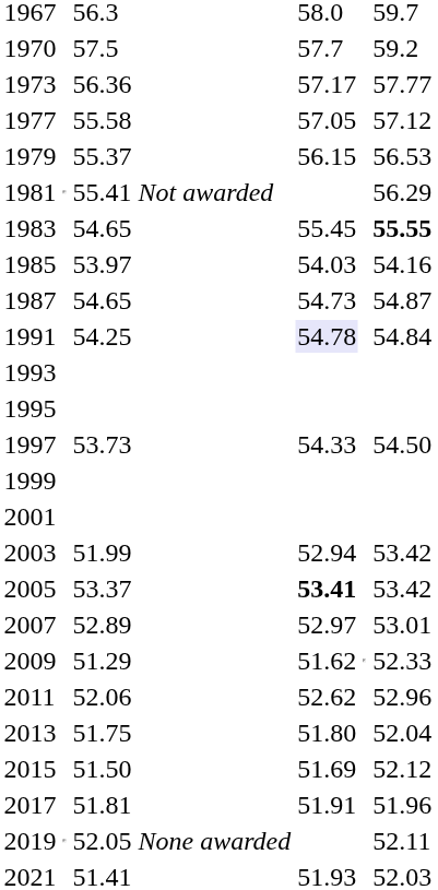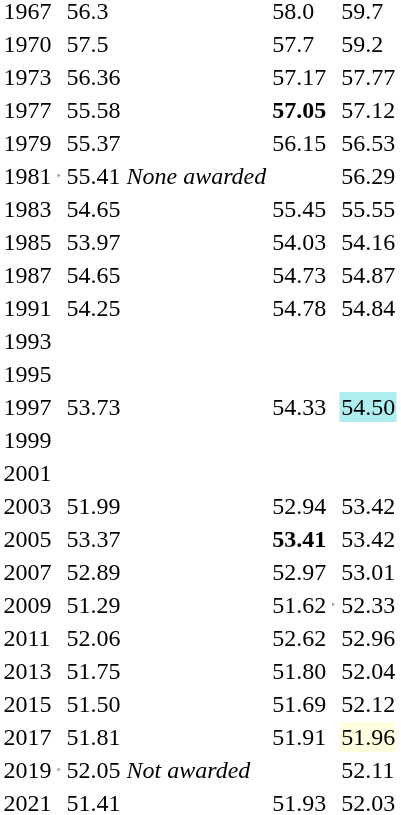1977 | column 4: normal -> bold
1981 | column 3: Not awarded -> None awarded
1983 | column 5: bold -> normal
1991 | column 4: lavender background -> no background
1997 | column 5: no background -> paleturquoise background
2017 | column 5: no background -> lightyellow background
2019 | column 3: None awarded -> Not awarded
